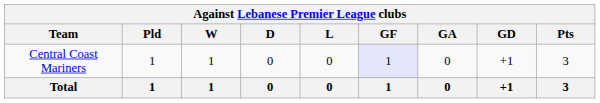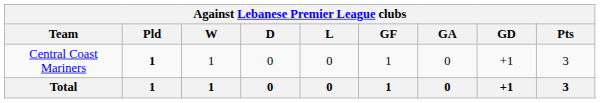Central Coast Mariners | Pld: normal -> bold
Central Coast Mariners | GF: lavender background -> no background
